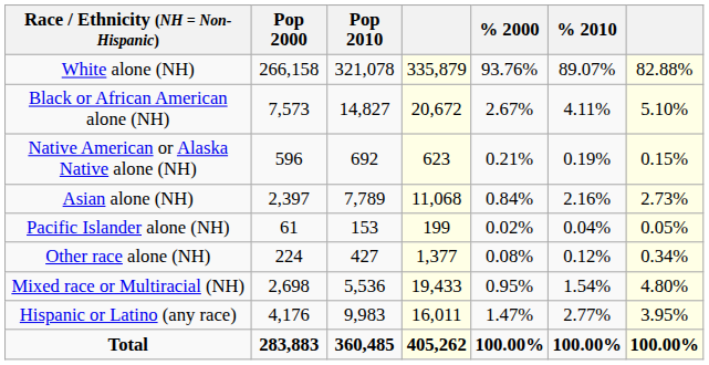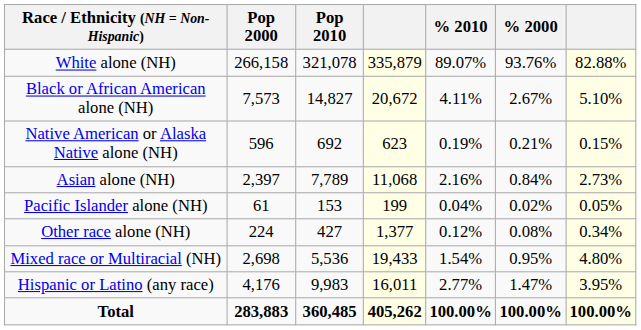columns swapped: % 2000 <-> % 2010
